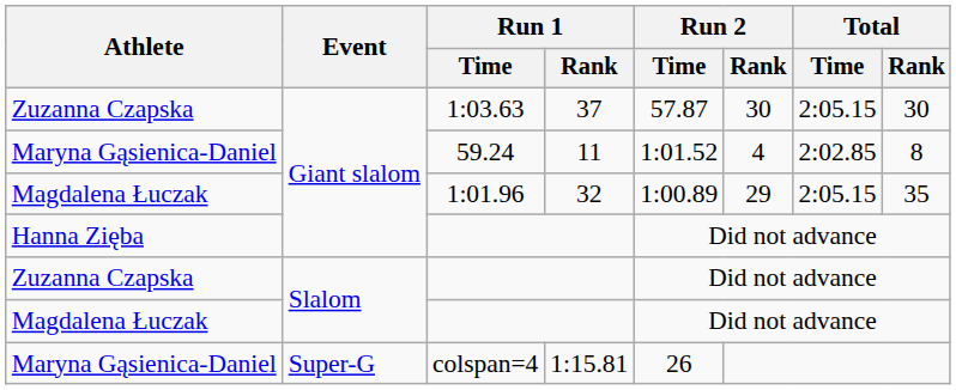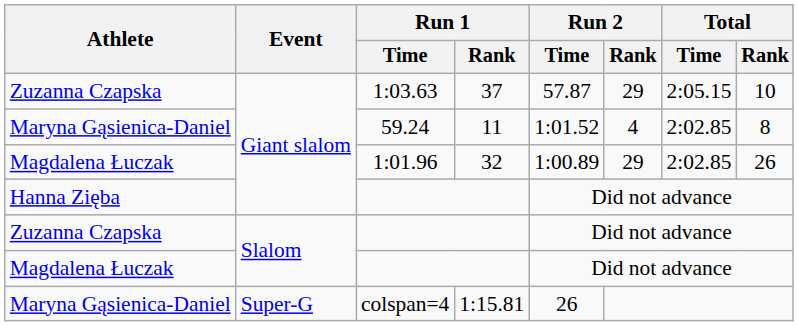1:03.63 | Run 2 / Rank: 30 -> 29
1:03.63 | Total / Rank: 30 -> 10
1:01.96 | Total / Time: 2:05.15 -> 2:02.85
1:01.96 | Total / Rank: 35 -> 26
